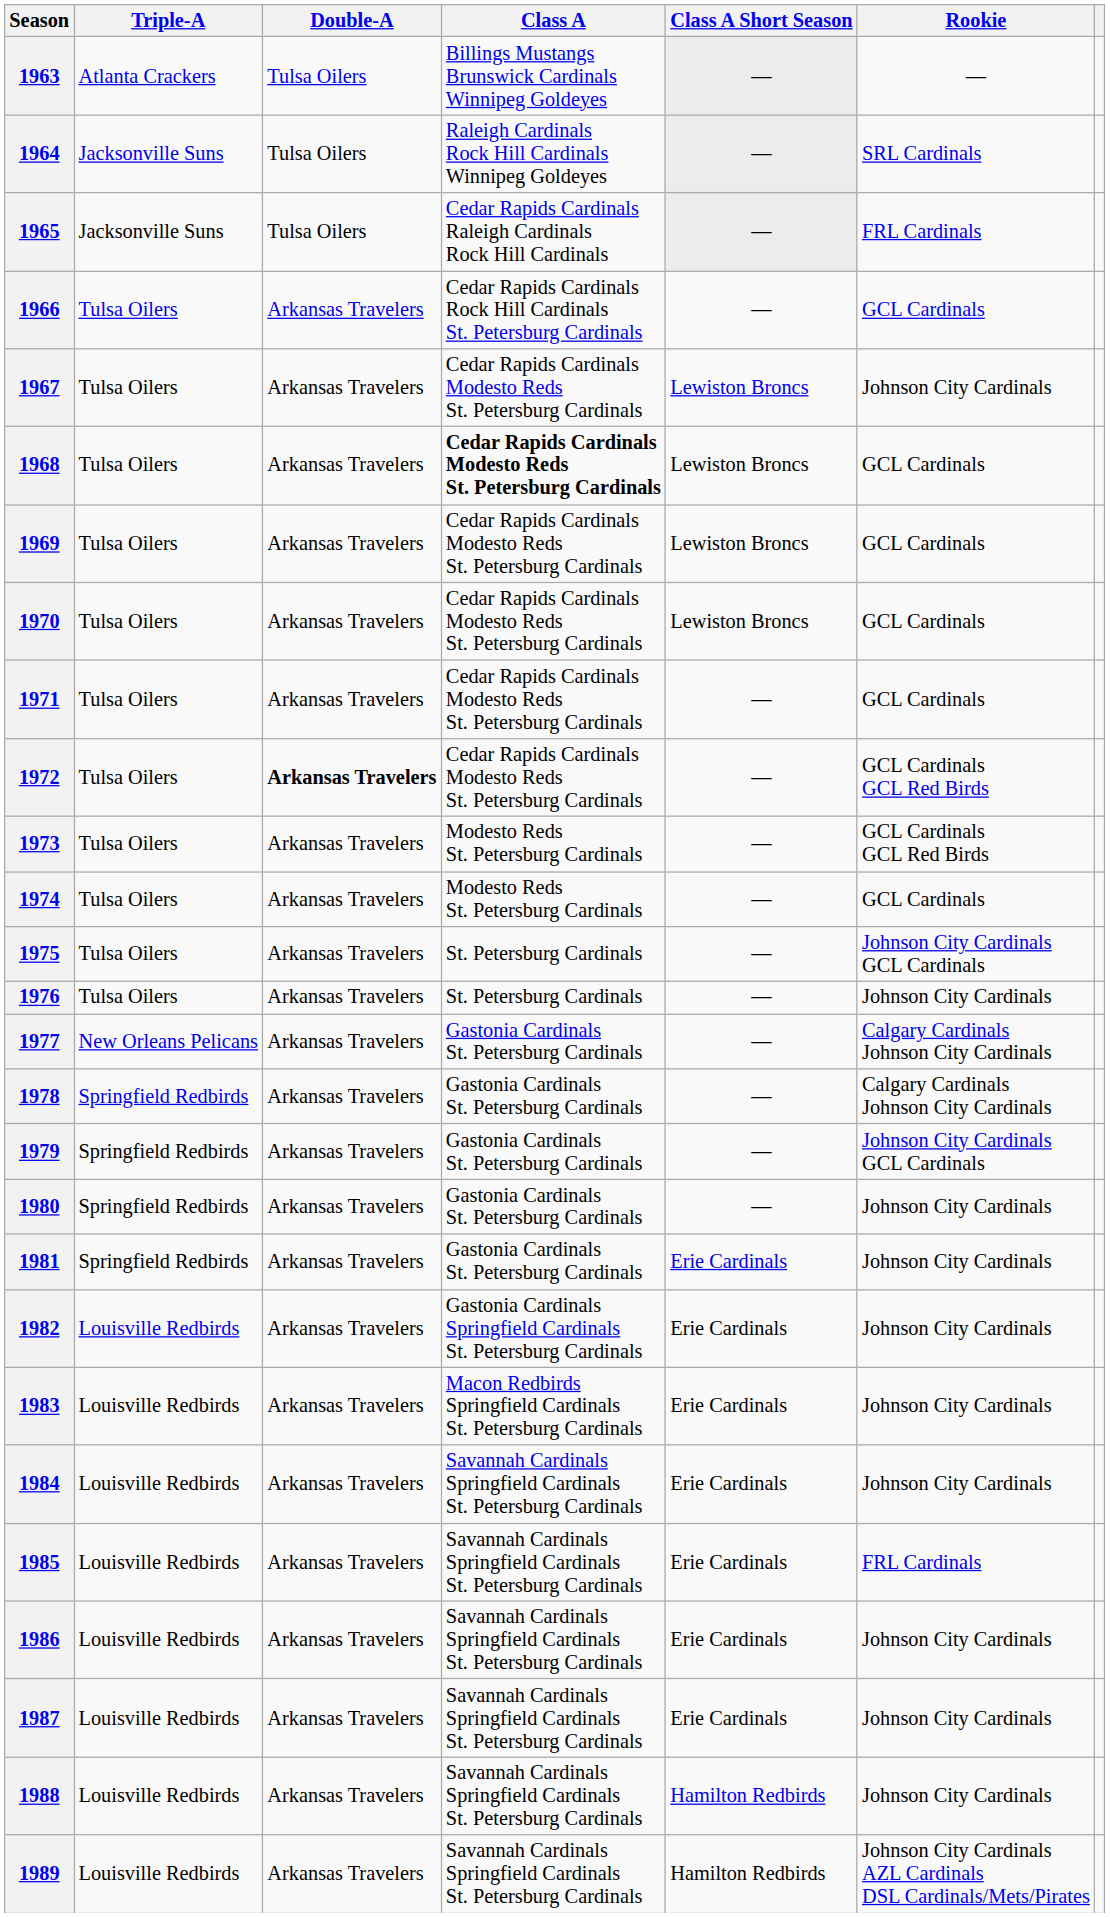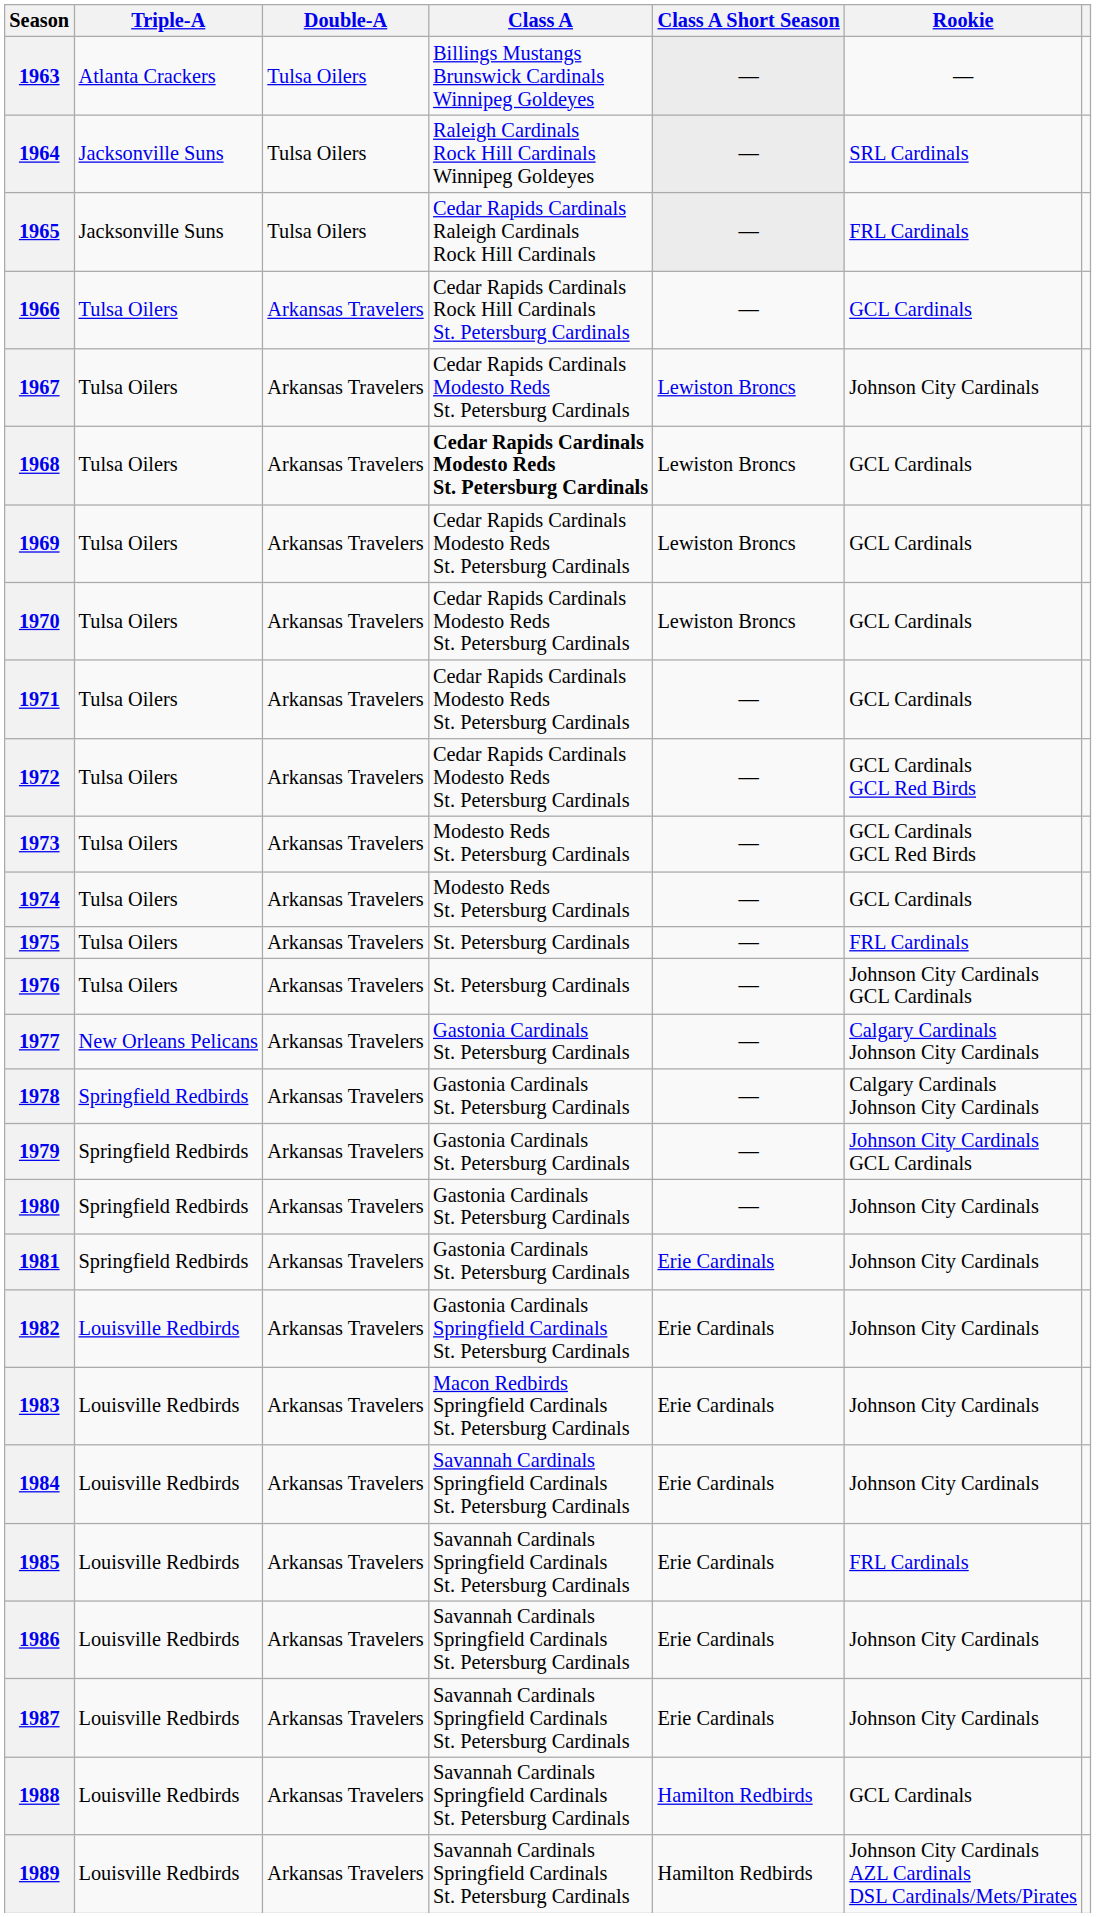1972 | Double-A: bold -> normal
1975 | Rookie: Johnson City Cardinals GCL Cardinals -> FRL Cardinals
1976 | Rookie: Johnson City Cardinals -> Johnson City Cardinals GCL Cardinals
1988 | Rookie: Johnson City Cardinals -> GCL Cardinals
